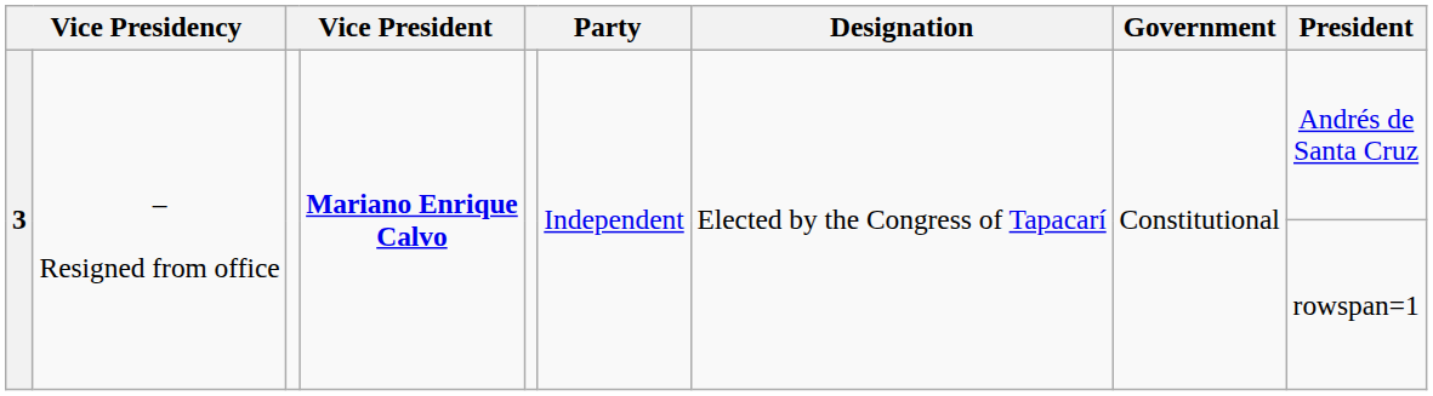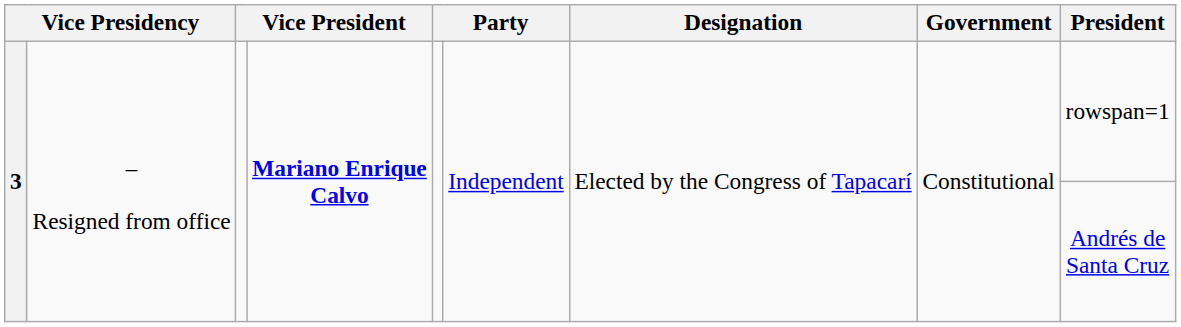row 2 | President: Andrés de Santa Cruz -> rowspan=1
row 3 | President: rowspan=1 -> Andrés de Santa Cruz
